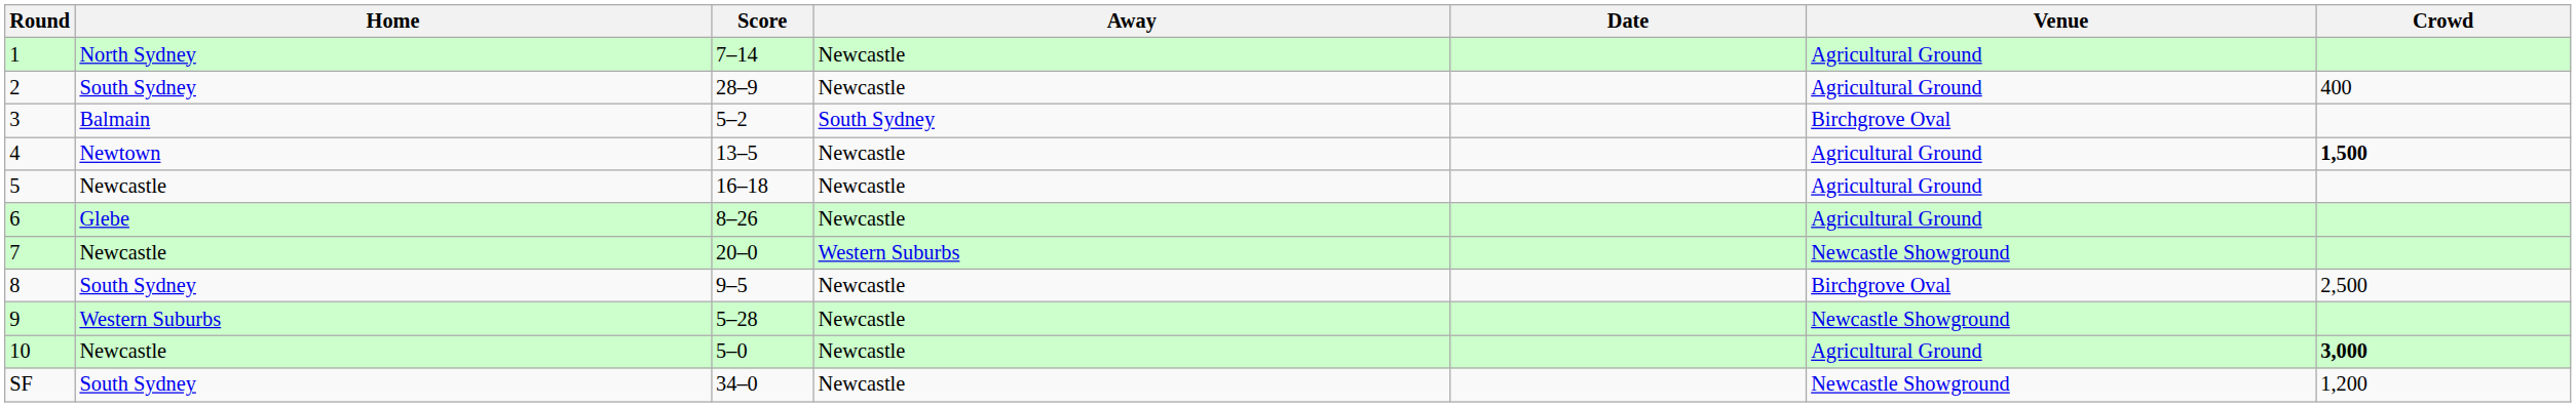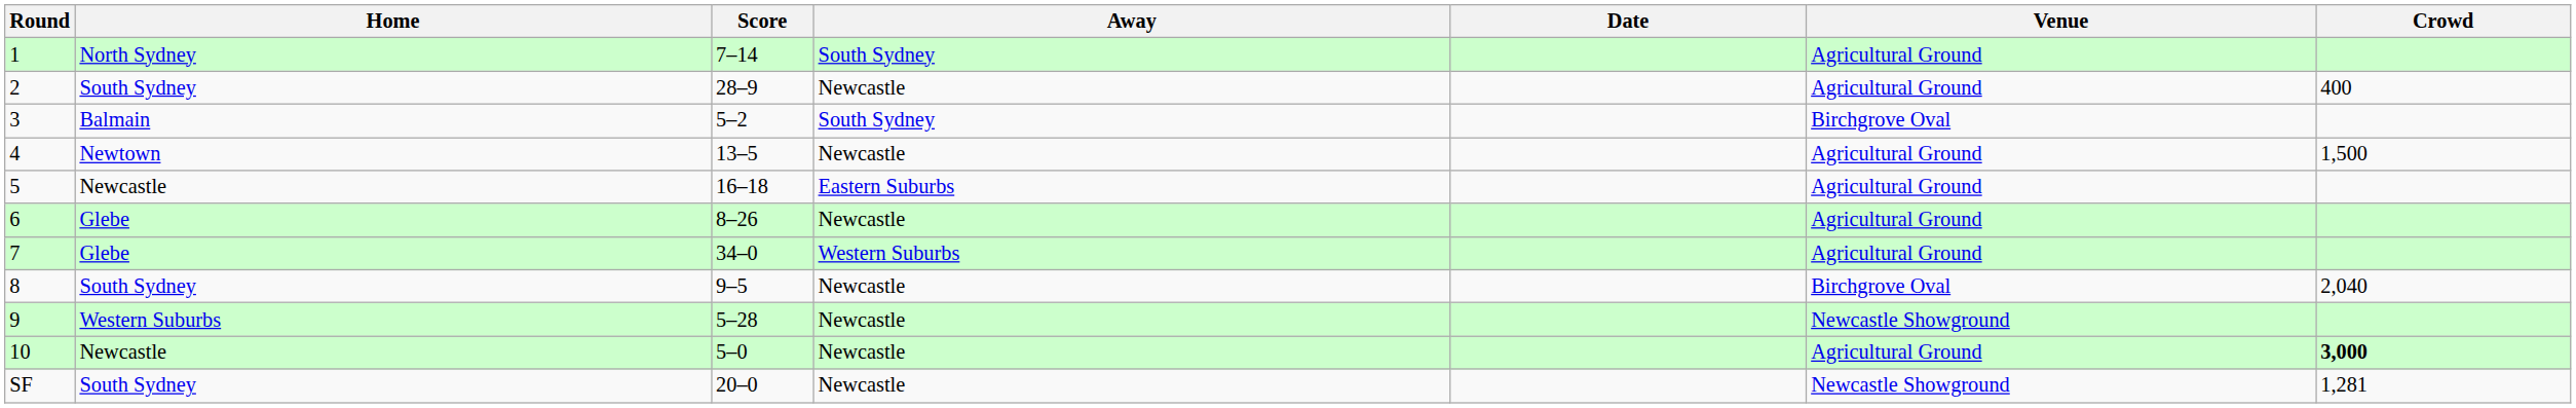1 | Away: Newcastle -> South Sydney
4 | Crowd: bold -> normal
5 | Away: Newcastle -> Eastern Suburbs
7 | Home: Newcastle -> Glebe
7 | Score: 20–0 -> 34–0
7 | Venue: Newcastle Showground -> Agricultural Ground
8 | Crowd: 2,500 -> 2,040
SF | Score: 34–0 -> 20–0
SF | Crowd: 1,200 -> 1,281
